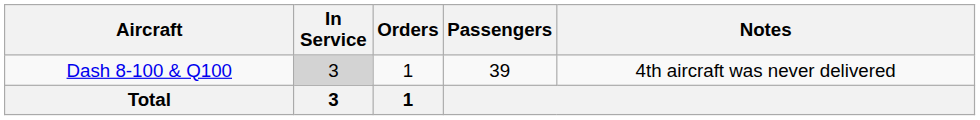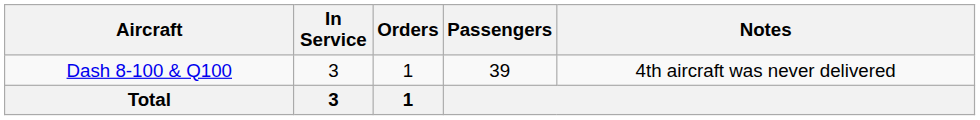Dash 8-100 & Q100 | In Service: lightgrey background -> no background
